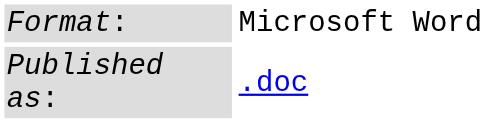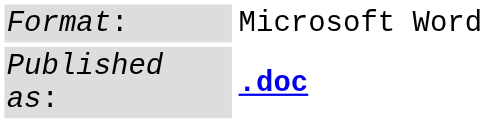Published as: | column 2: normal -> bold
